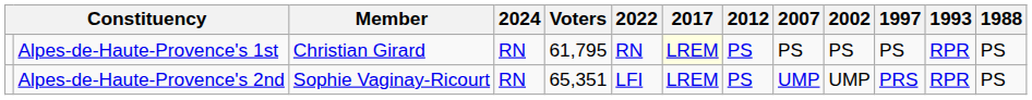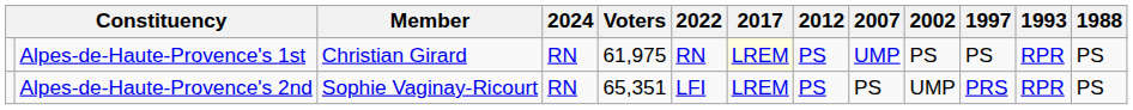Alpes-de-Haute-Provence's 1st | Voters: 61,795 -> 61,975
Alpes-de-Haute-Provence's 1st | 2007: PS -> UMP
Alpes-de-Haute-Provence's 2nd | 2007: UMP -> PS
